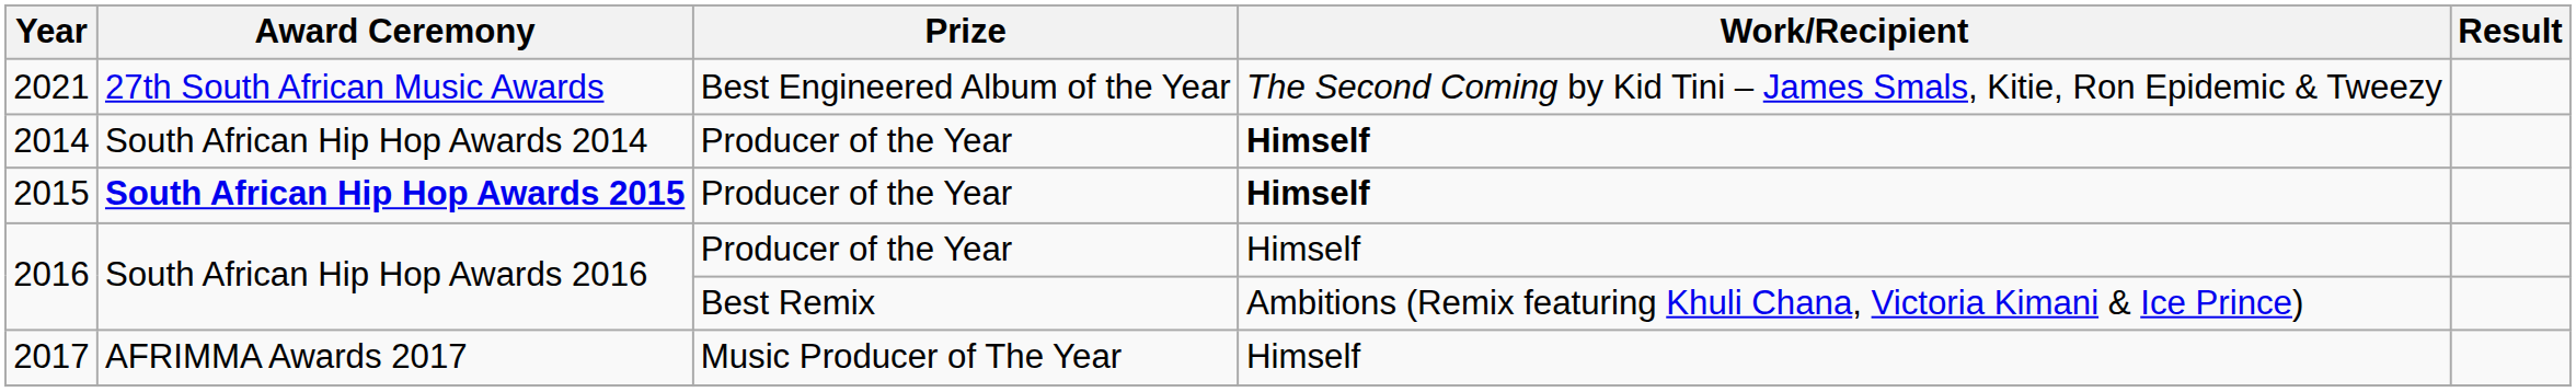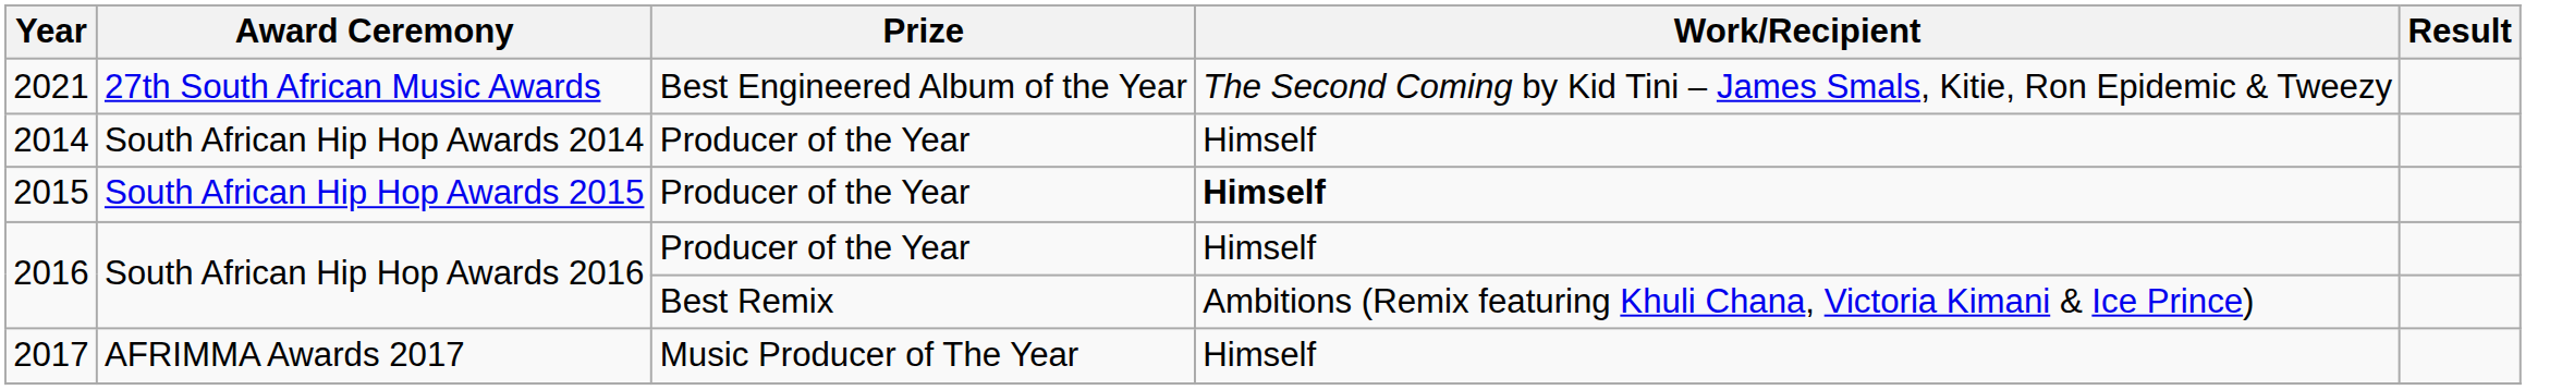2014 | Work/Recipient: bold -> normal
2015 | Award Ceremony: bold -> normal
